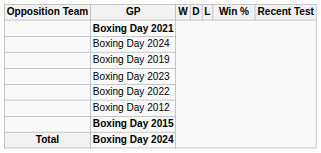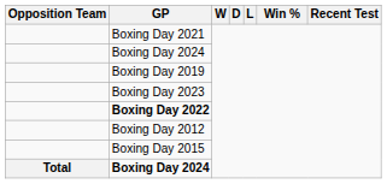Boxing Day 2021 | GP: bold -> normal
Boxing Day 2022 | GP: normal -> bold
Boxing Day 2015 | GP: bold -> normal
